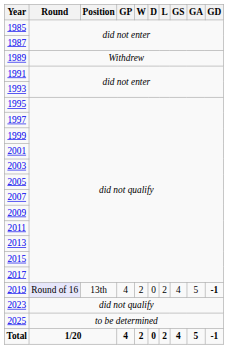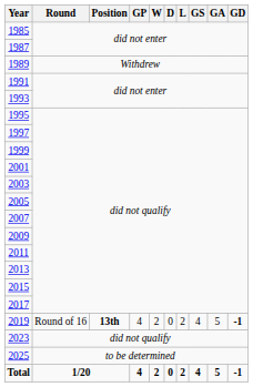2019 | Round: lavender background -> no background
2019 | Position: normal -> bold
